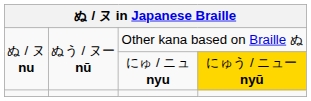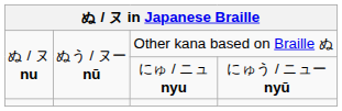にゅ / ニュ nyu | column 4: gold background -> no background
